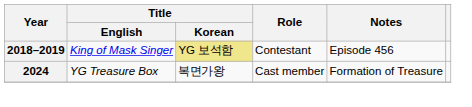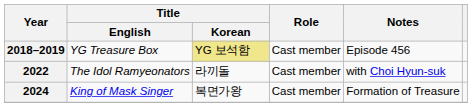2018–2019 | Title / English: King of Mask Singer -> YG Treasure Box
2018–2019 | Role: Contestant -> Cast member
+ row: 2022 | The Idol Ramyeonators | 라끼돌 | Cast member | with Choi Hyun-suk
2024 | Title / English: YG Treasure Box -> King of Mask Singer
